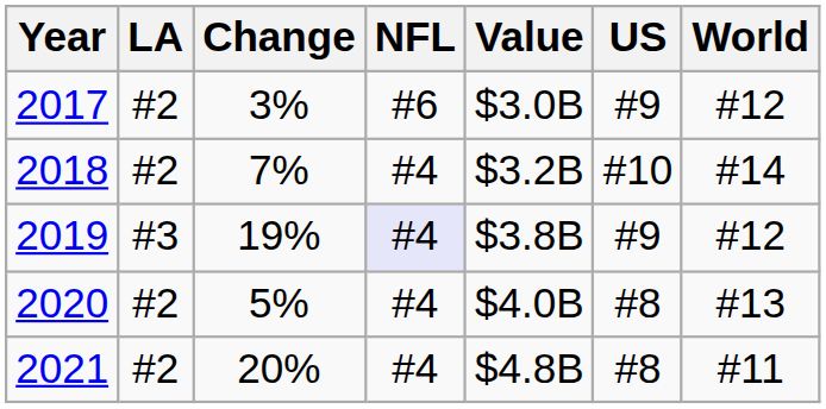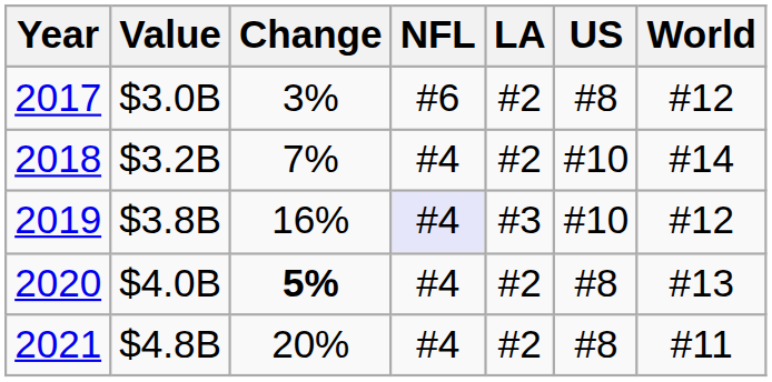columns swapped: Value <-> LA
2017 | US: #9 -> #8
2019 | Change: 19% -> 16%
2019 | US: #9 -> #10
2020 | Change: normal -> bold
